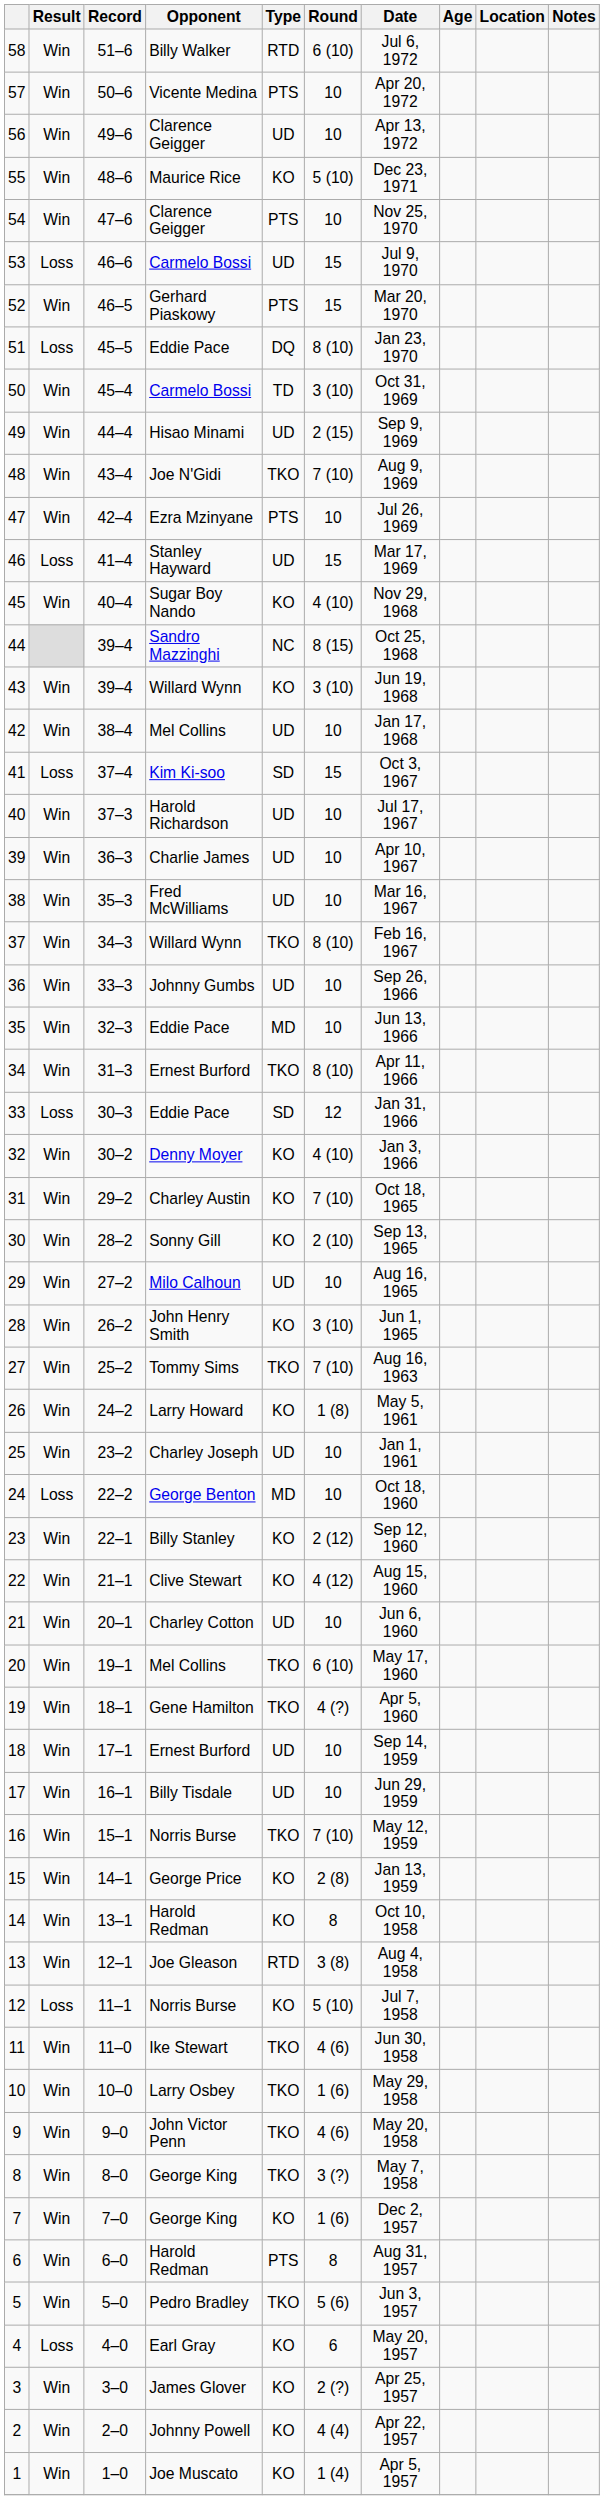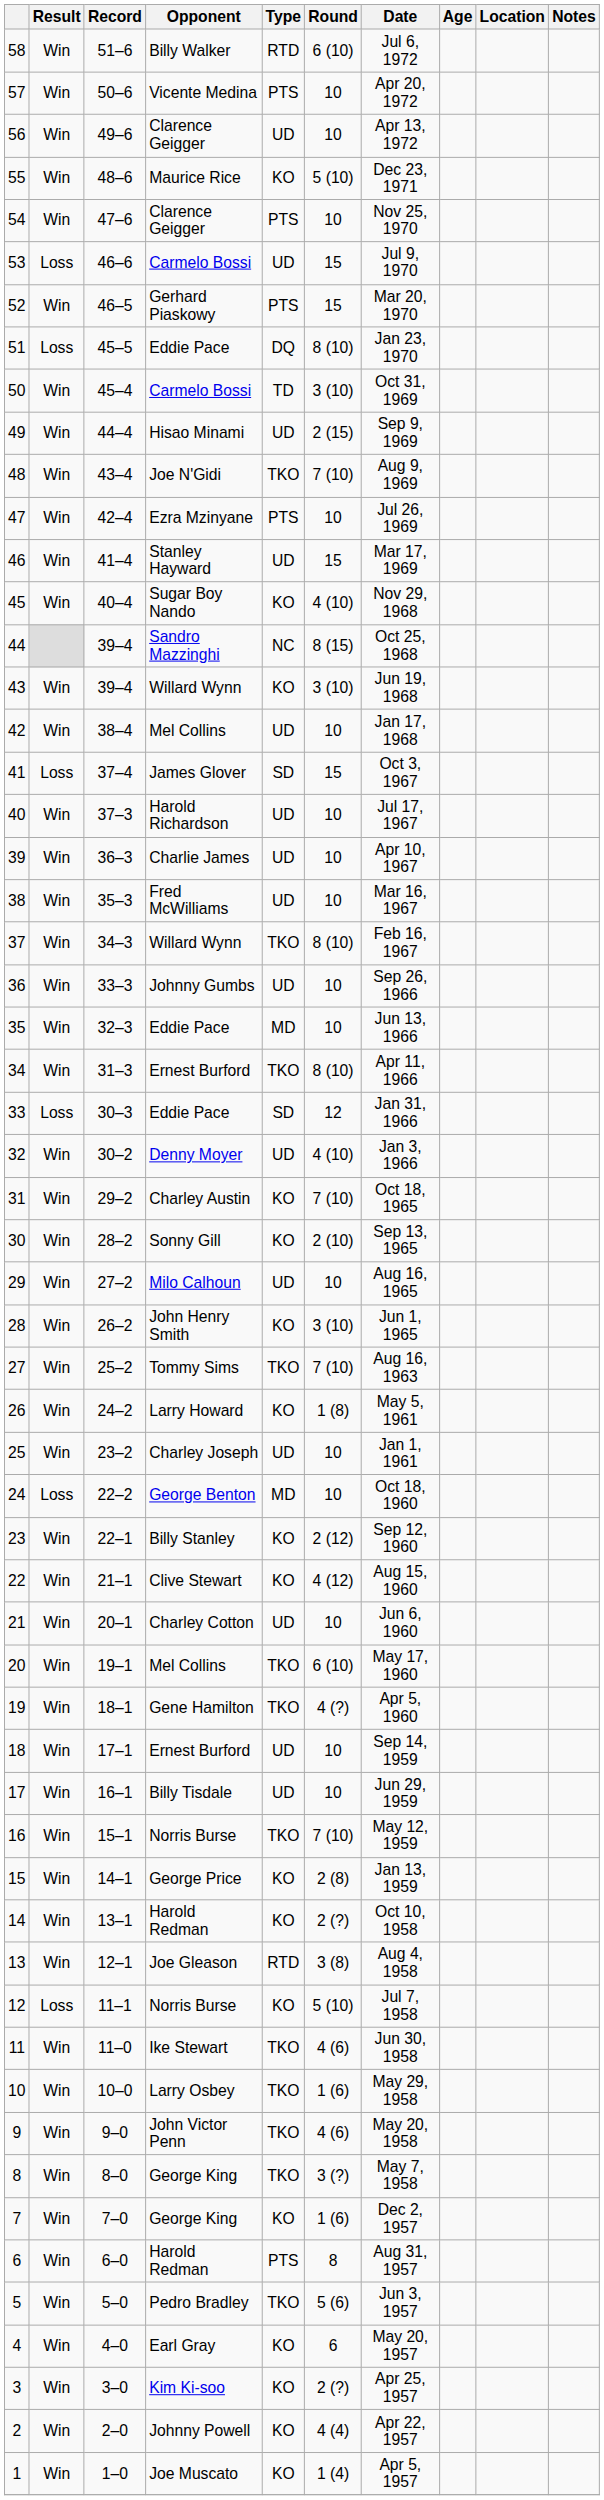46 | Result: Loss -> Win
41 | Opponent: Kim Ki-soo -> James Glover
32 | Type: KO -> UD
14 | Round: 8 -> 2 (?)
4 | Result: Loss -> Win
3 | Opponent: James Glover -> Kim Ki-soo
